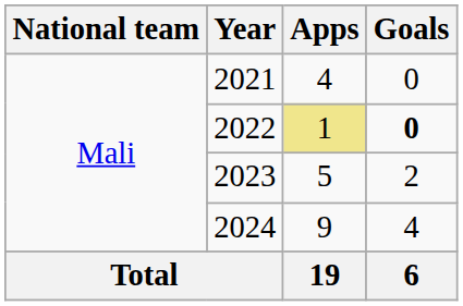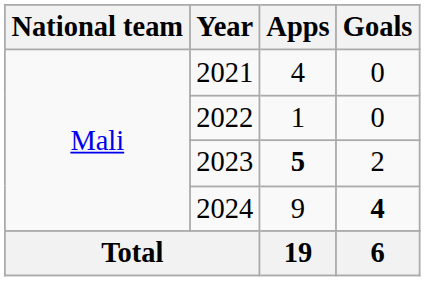2022 | Apps: khaki background -> no background
2022 | Goals: bold -> normal
2023 | Apps: normal -> bold
2024 | Goals: normal -> bold
